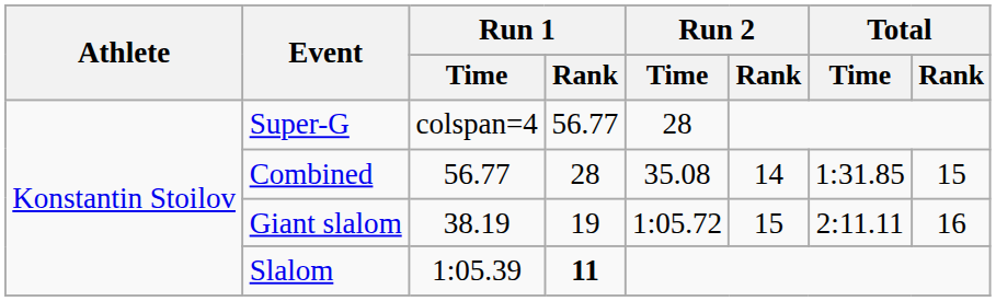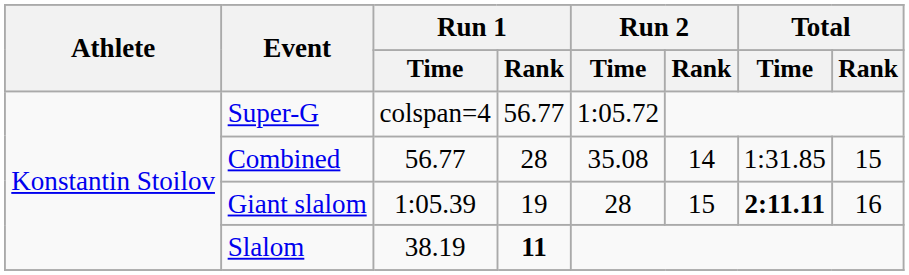Super-G | Run 2 / Time: 28 -> 1:05.72
Giant slalom | Run 1 / Time: 38.19 -> 1:05.39
Giant slalom | Run 2 / Time: 1:05.72 -> 28
Giant slalom | Total / Time: normal -> bold
Slalom | Run 1 / Time: 1:05.39 -> 38.19
